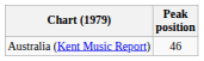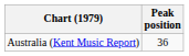Australia (Kent Music Report) | Peak position: 46 -> 36
